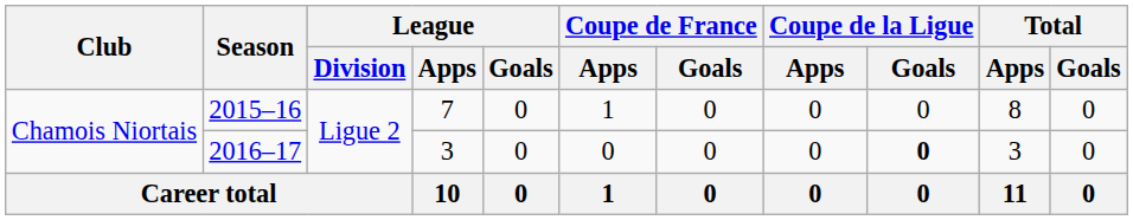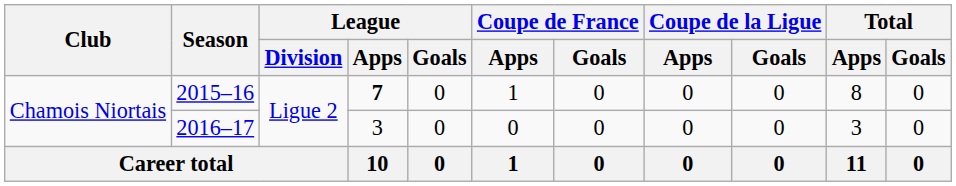2015–16 | League / Apps: normal -> bold
2016–17 | Coupe de la Ligue / Goals: bold -> normal
